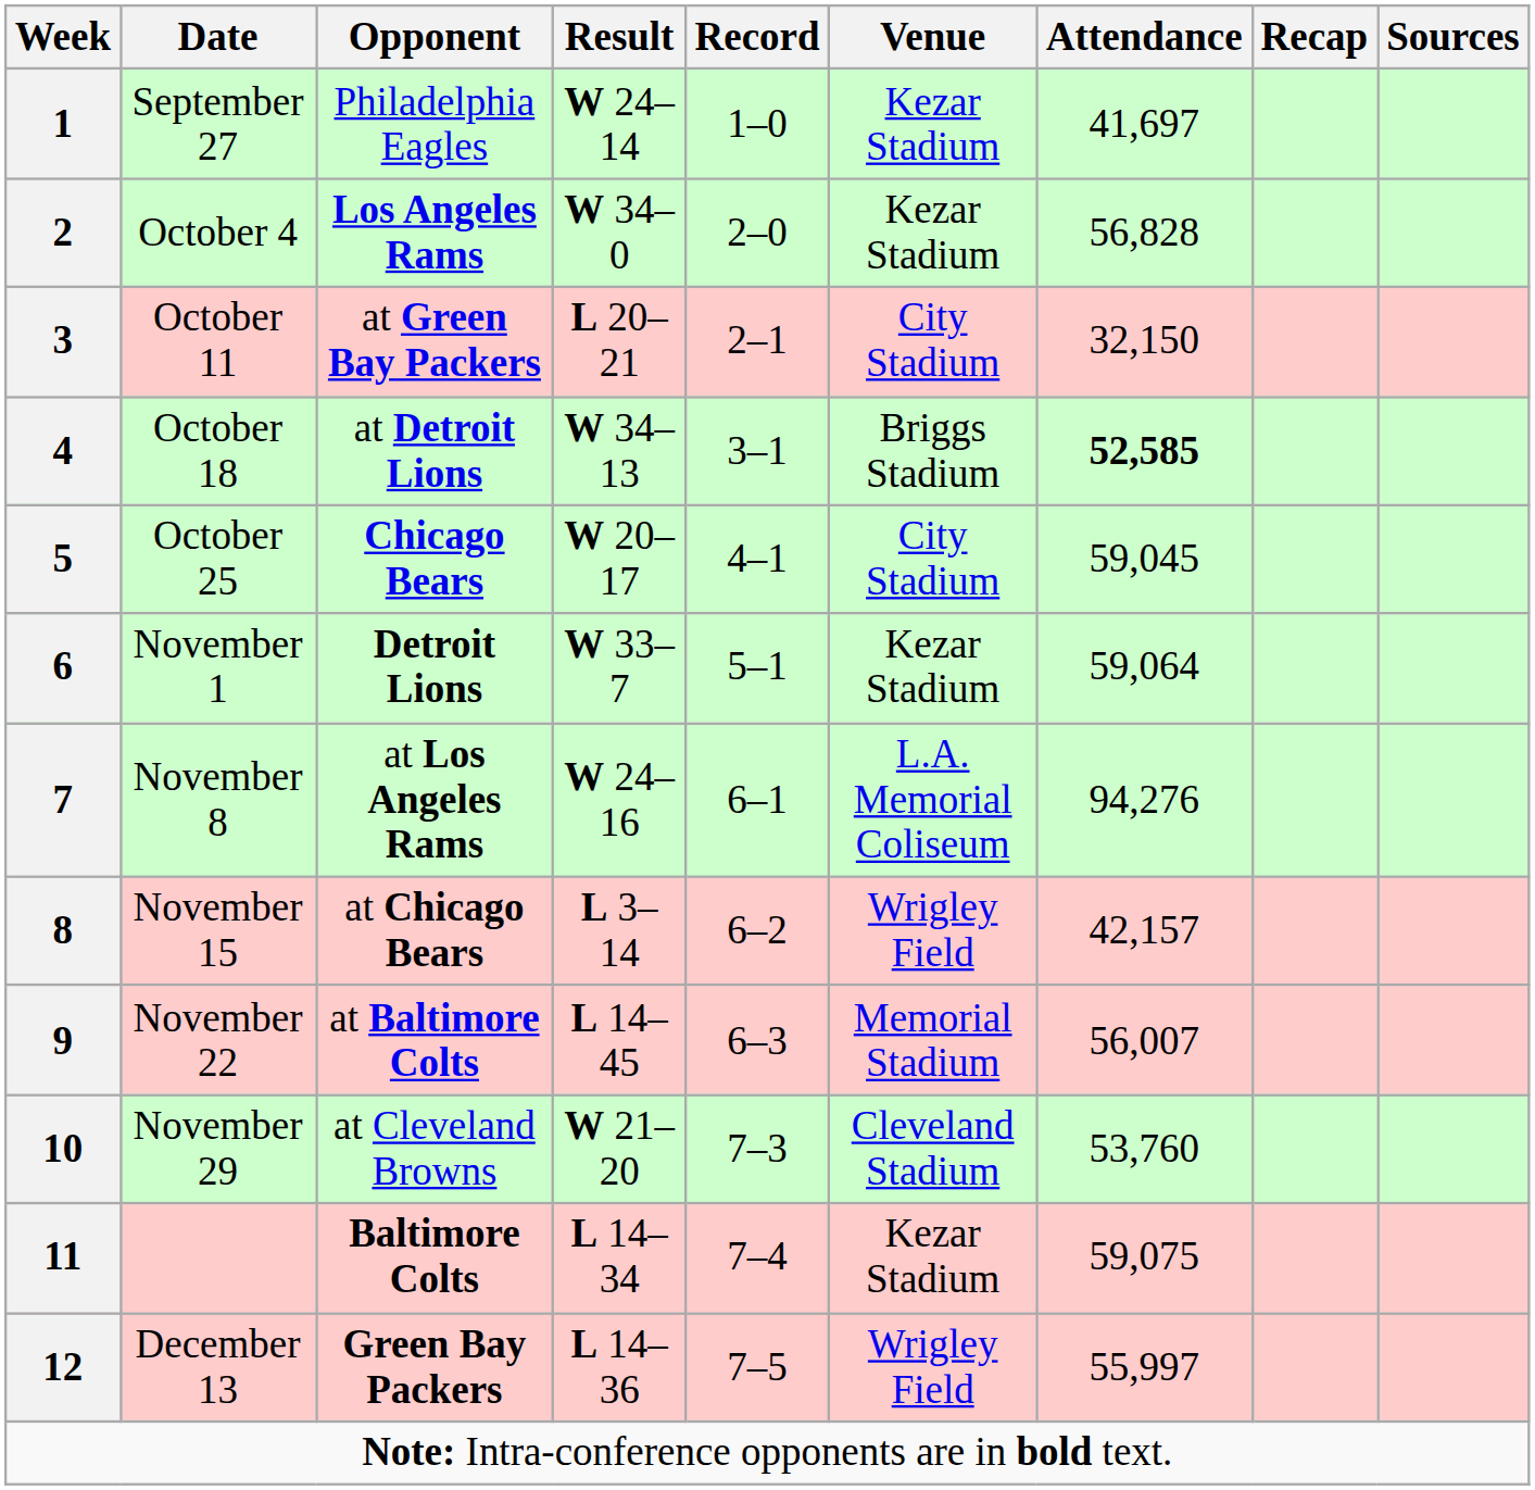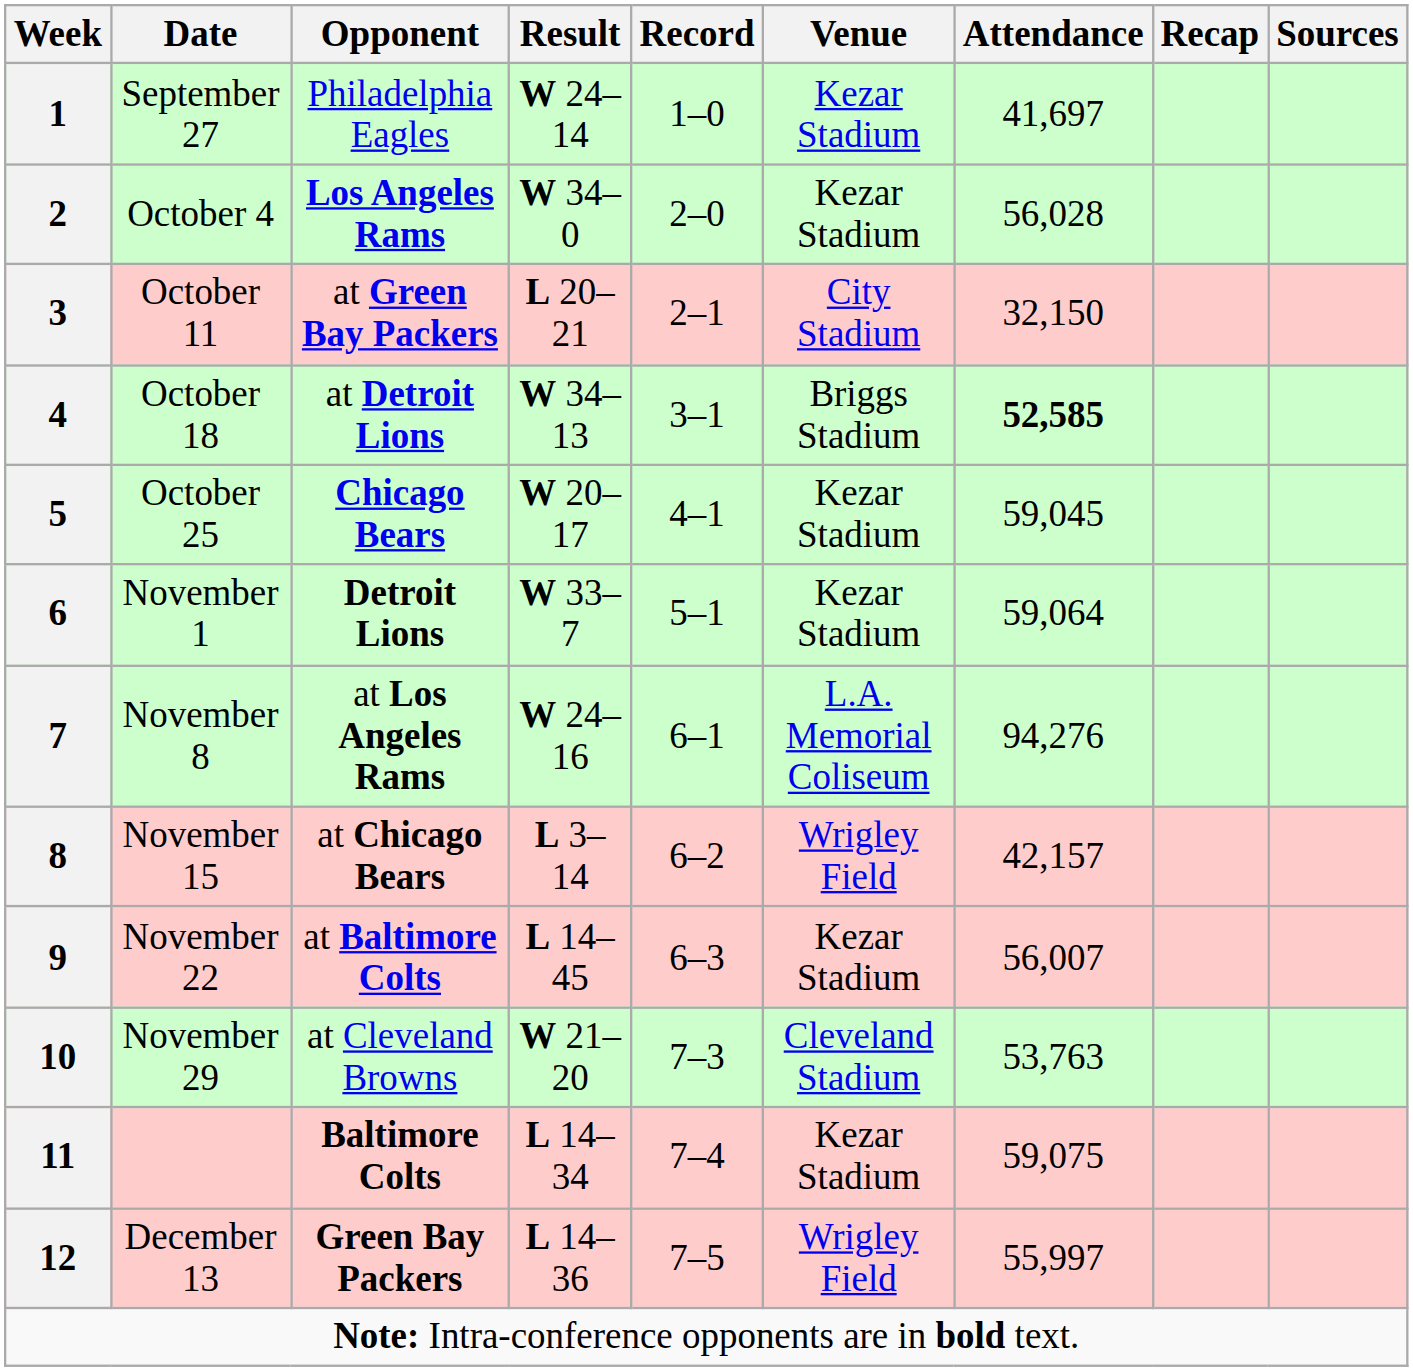2 | Attendance: 56,828 -> 56,028
5 | Venue: City Stadium -> Kezar Stadium
9 | Venue: Memorial Stadium -> Kezar Stadium
10 | Attendance: 53,760 -> 53,763
